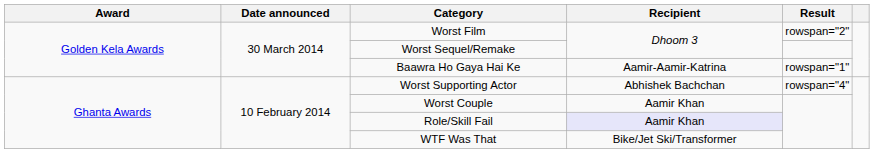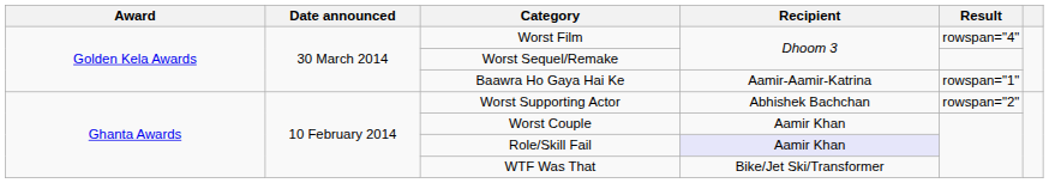Worst Film | Result: rowspan="2" -> rowspan="4"
Worst Supporting Actor | Result: rowspan="4" -> rowspan="2"
